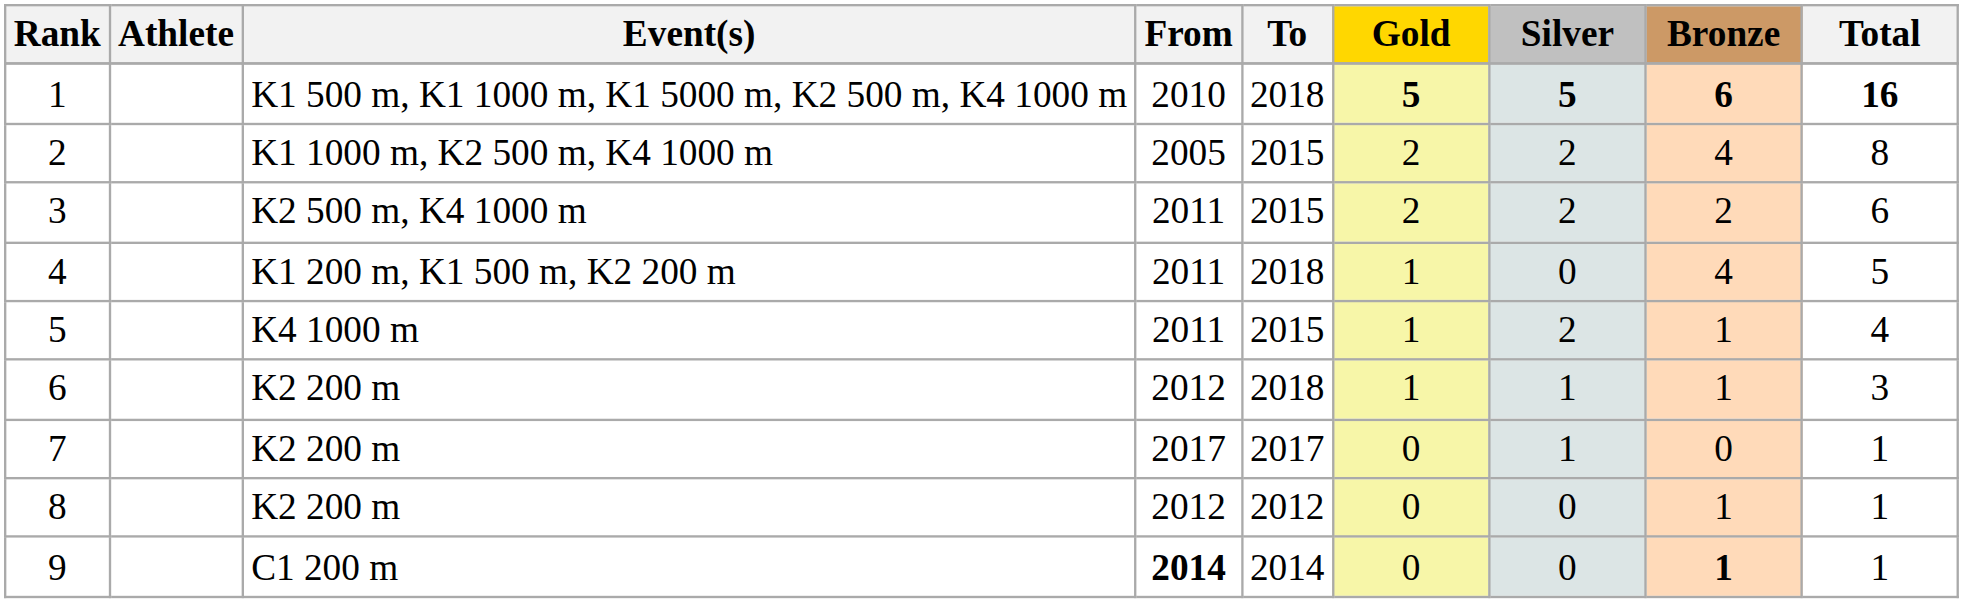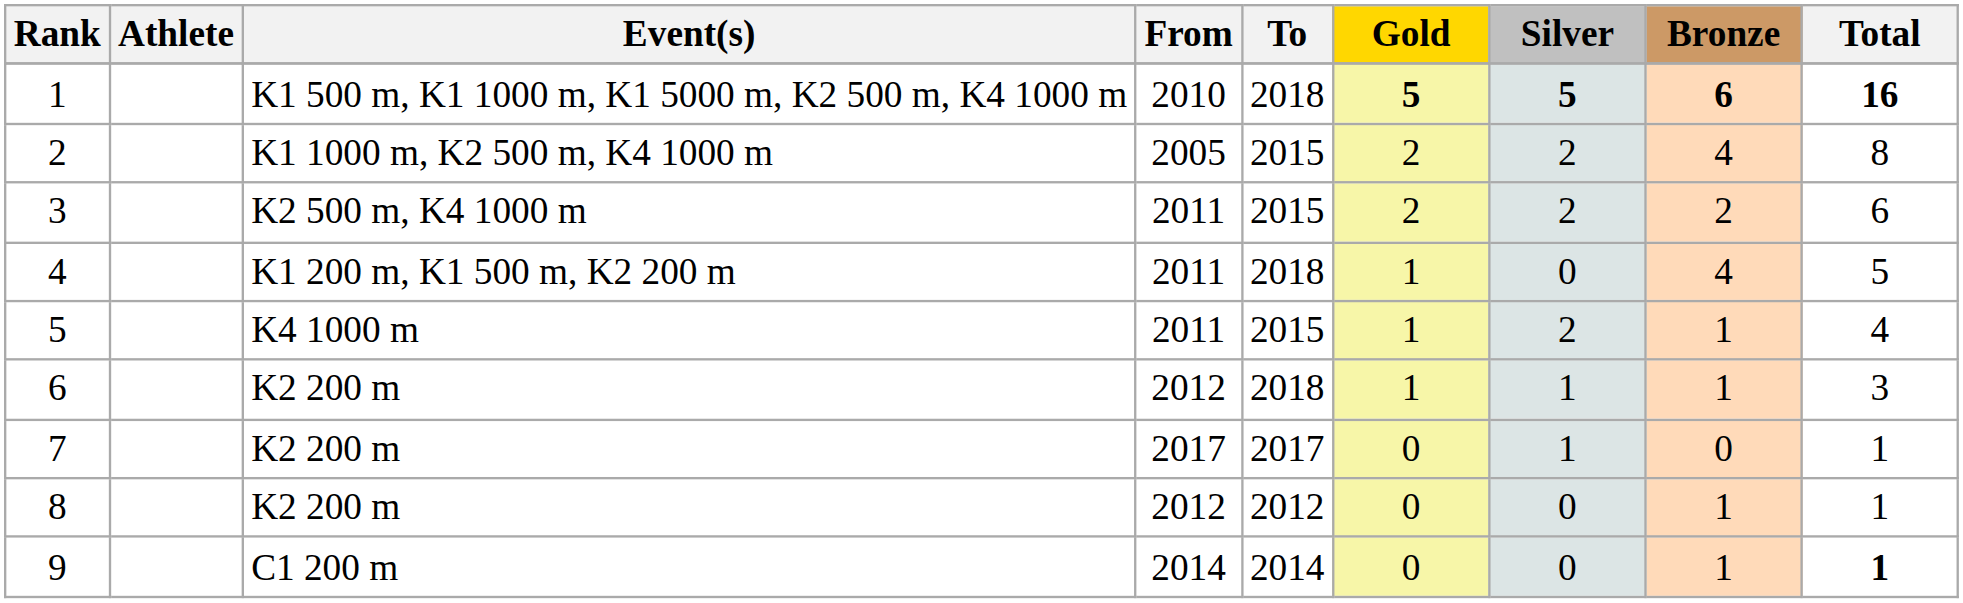9 | From: bold -> normal
9 | Bronze: bold -> normal
9 | Total: normal -> bold
